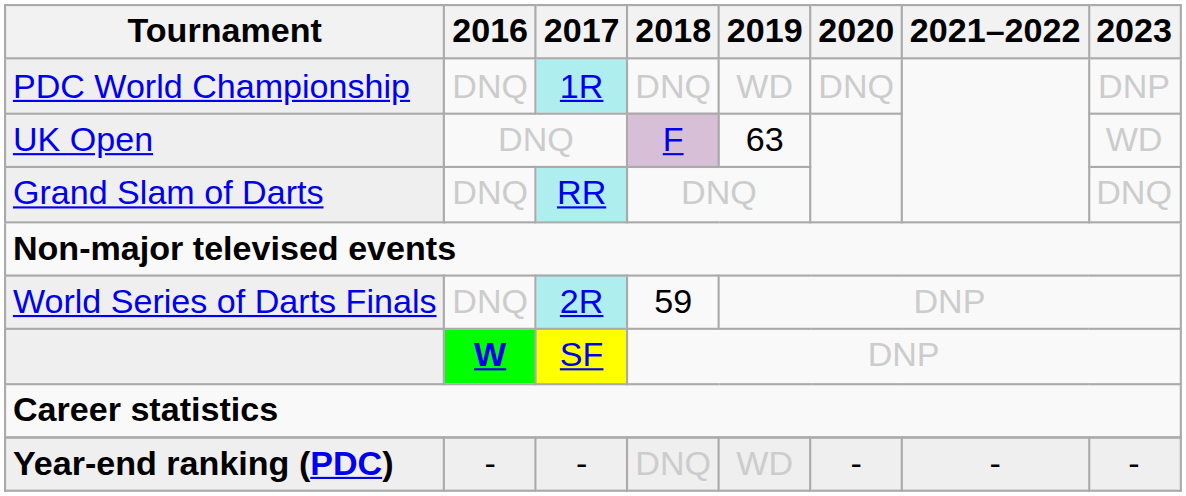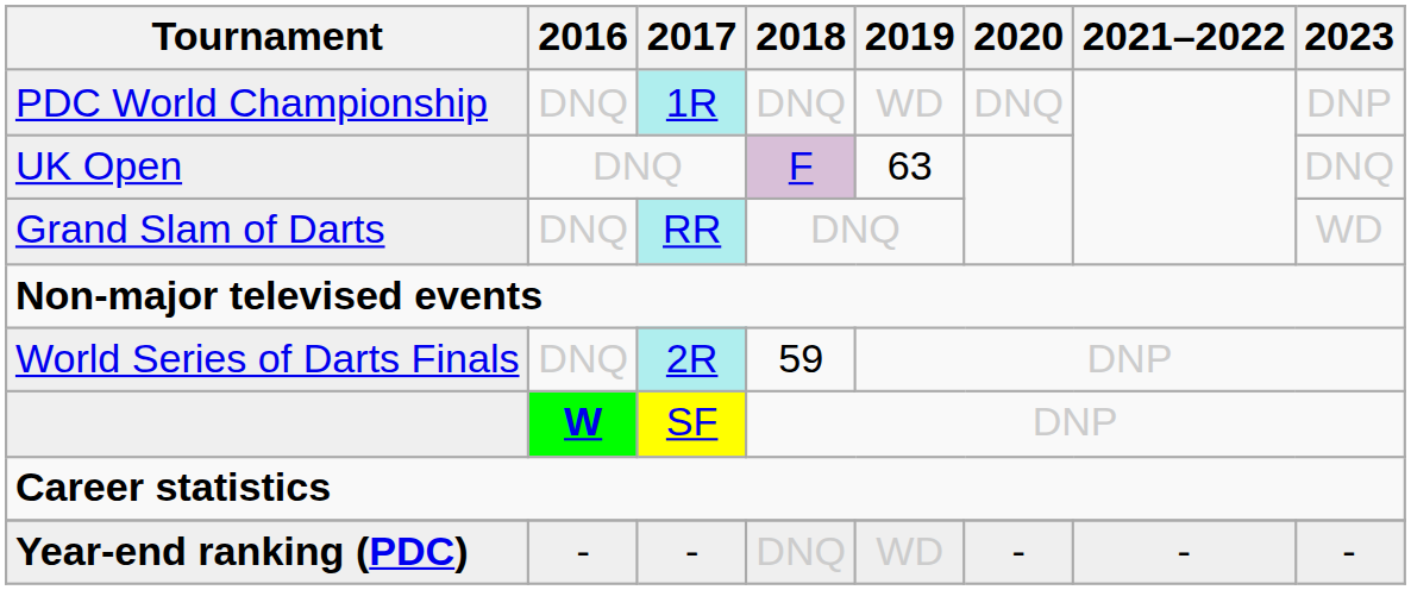UK Open | 2023: WD -> DNQ
Grand Slam of Darts | 2023: DNQ -> WD
